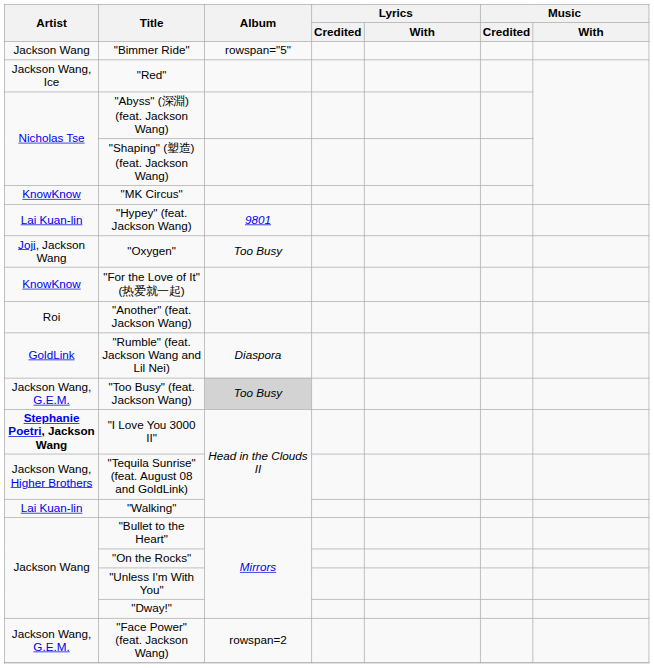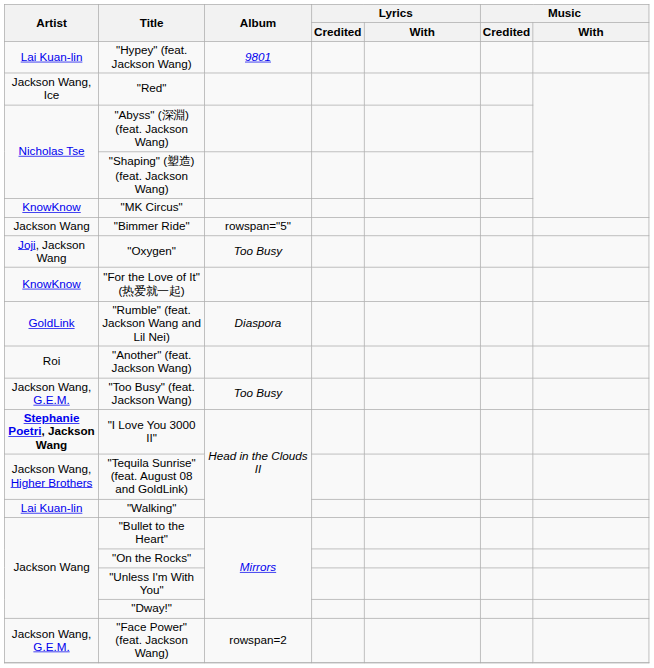rows swapped: "Bimmer Ride" <-> "Hypey" (feat. Jackson Wang)
rows swapped: "Rumble" (feat. Jackson Wang and Lil Nei) <-> "Another" (feat. Jackson Wang)
"Too Busy" (feat. Jackson Wang) | Album: lightgrey background -> no background
